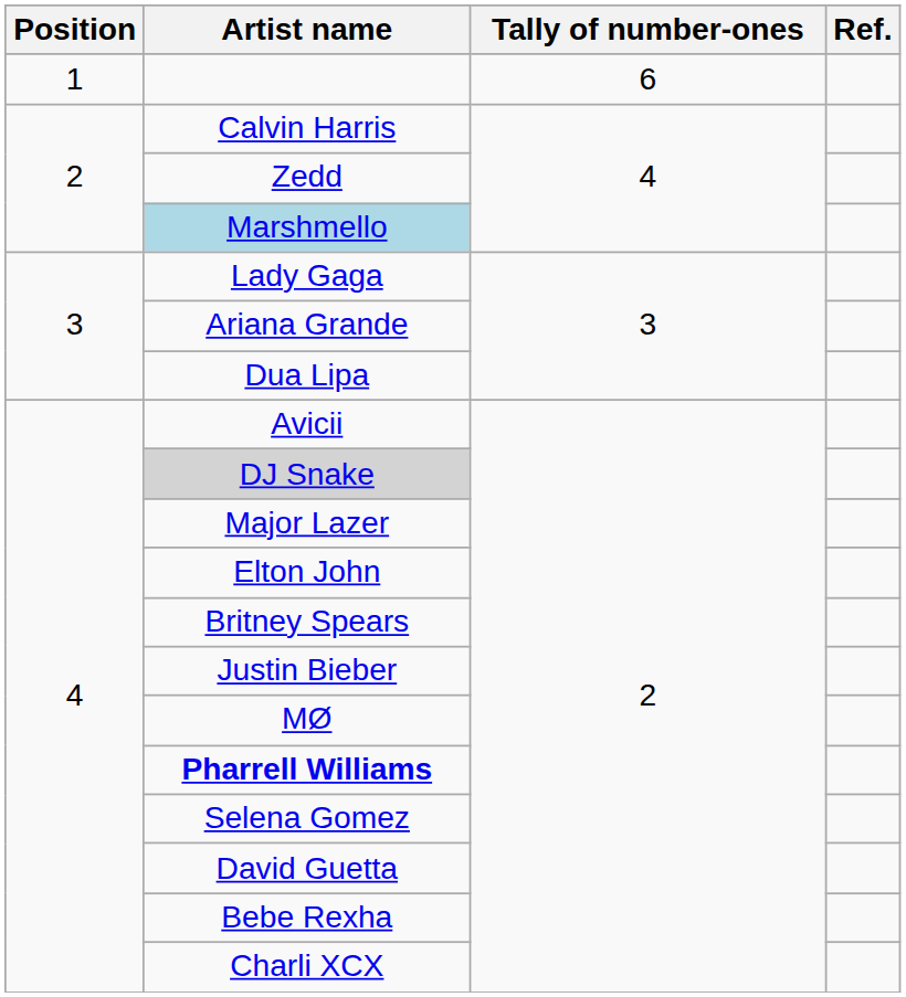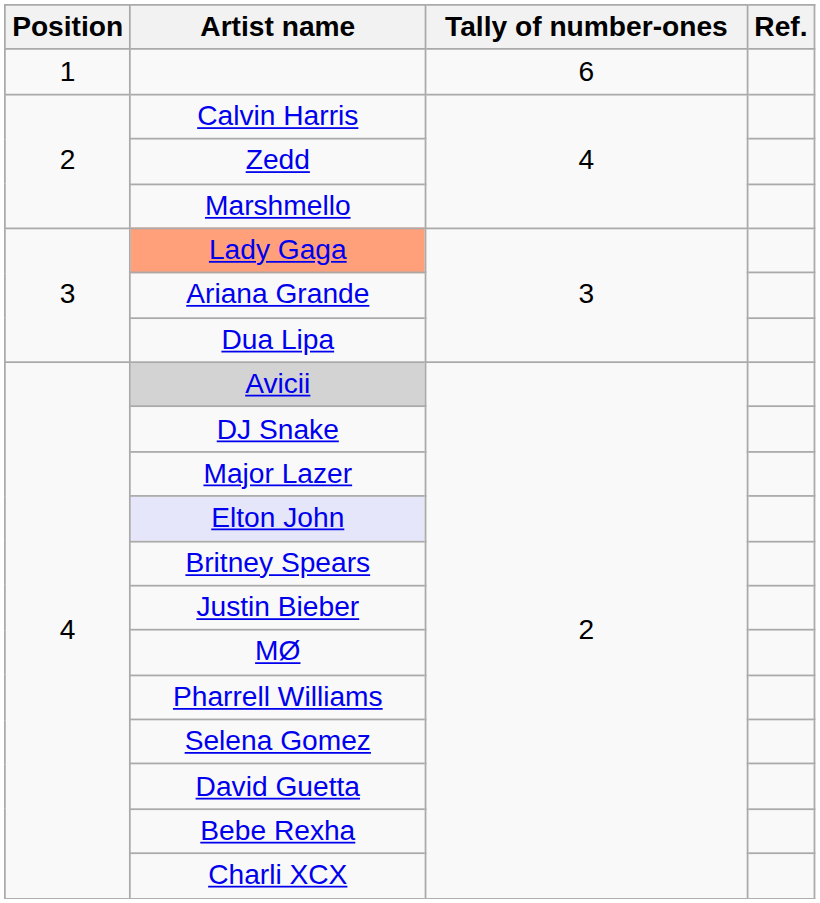Marshmello | Artist name: lightblue background -> no background
Lady Gaga | Artist name: no background -> lightsalmon background
Avicii | Artist name: no background -> lightgrey background
DJ Snake | Artist name: lightgrey background -> no background
Elton John | Artist name: no background -> lavender background
Pharrell Williams | Artist name: bold -> normal
